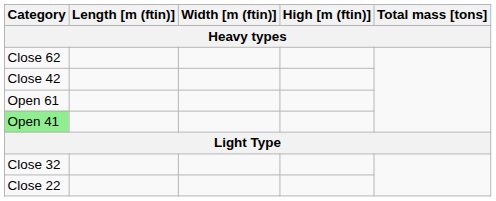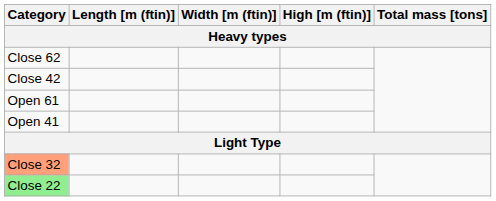Open 41 | Category: lightgreen background -> no background
Close 32 | Category: no background -> lightsalmon background
Close 22 | Category: no background -> lightgreen background
